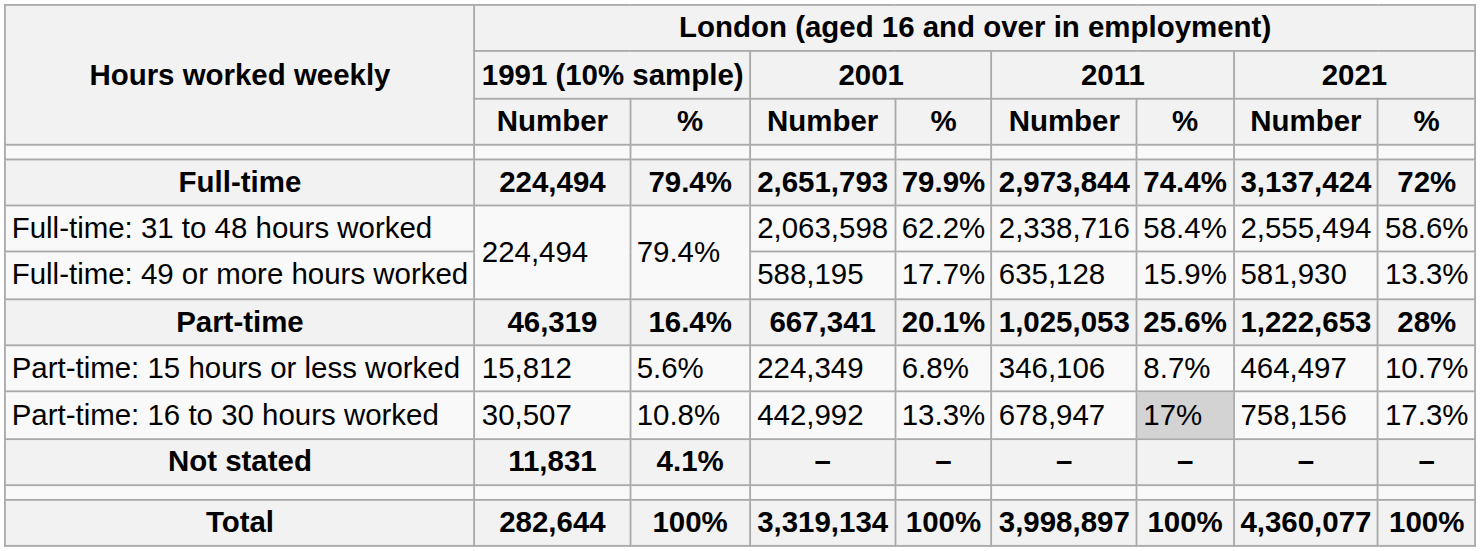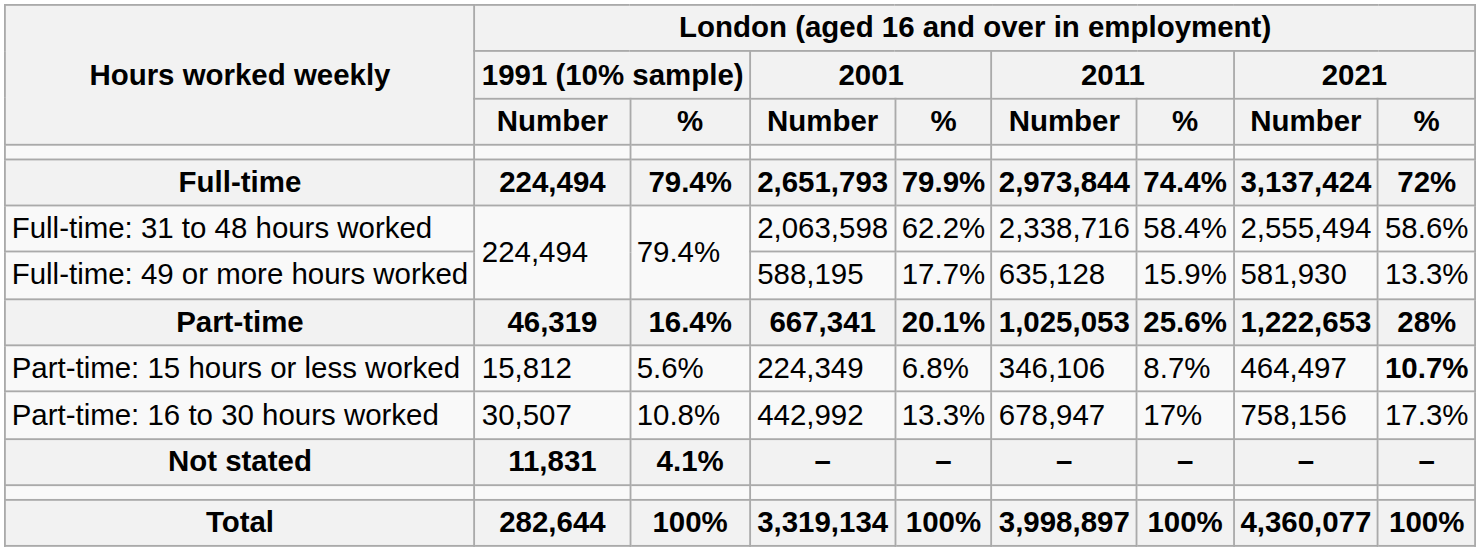Part-time: 15 hours or less worked | London (aged 16 and over in employment) / 2021 / %: normal -> bold
Part-time: 16 to 30 hours worked | London (aged 16 and over in employment) / 2011 / %: lightgrey background -> no background
